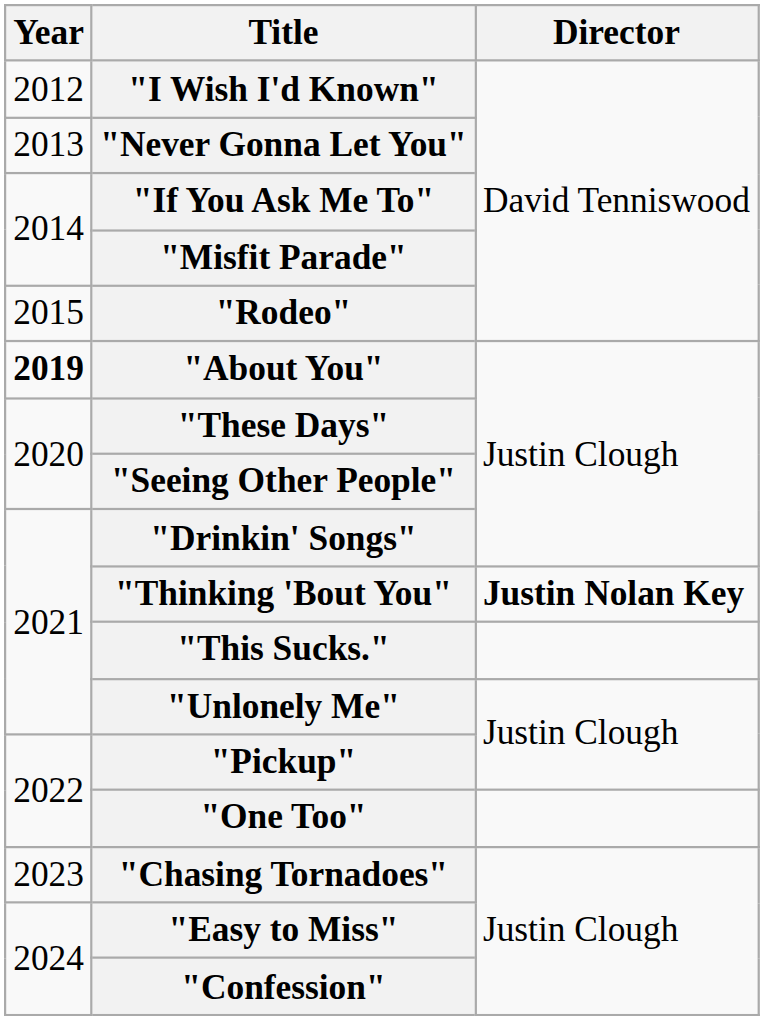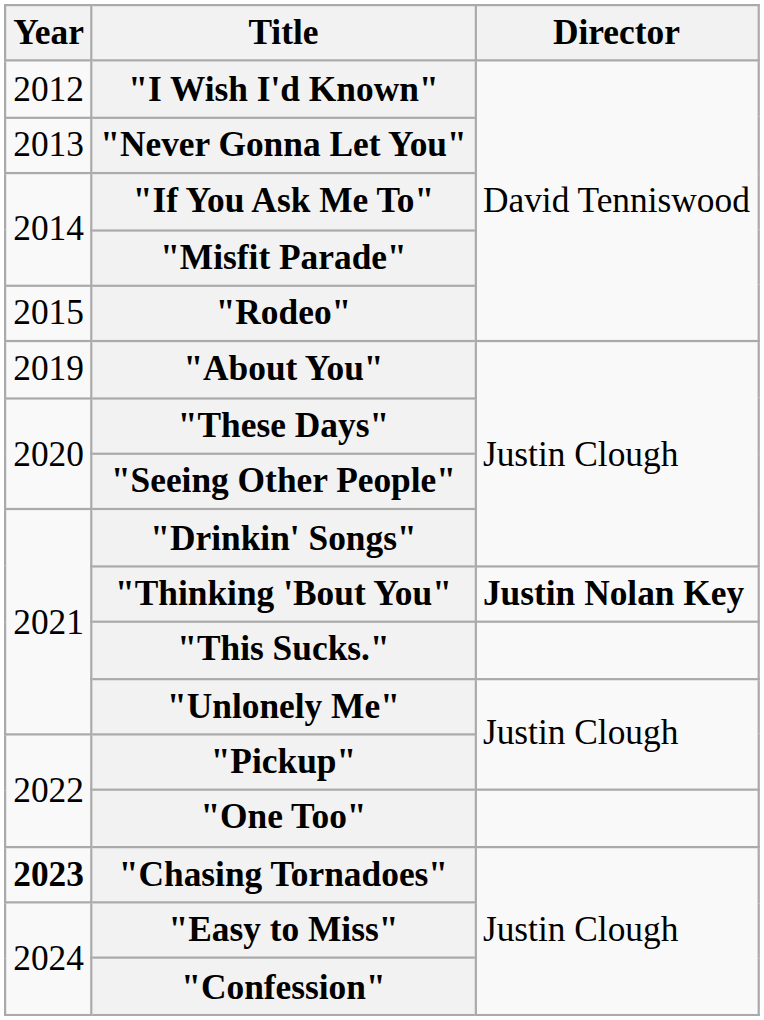"About You" | Year: bold -> normal
"Chasing Tornadoes" | Year: normal -> bold
